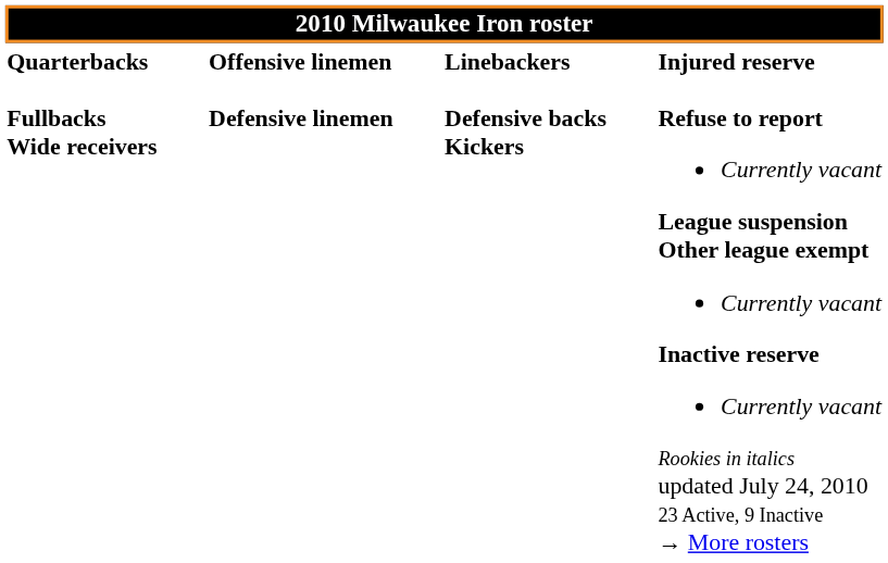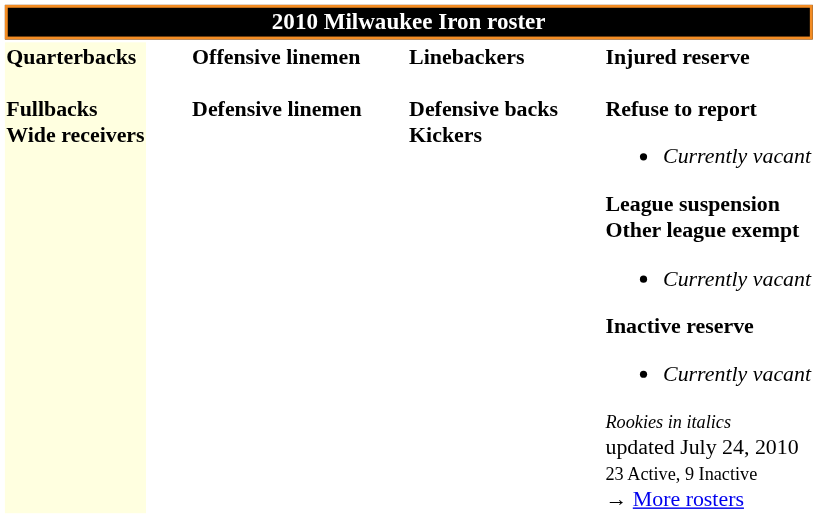Quarterbacks Fullbacks Wide receivers | column 1: no background -> lightyellow background
